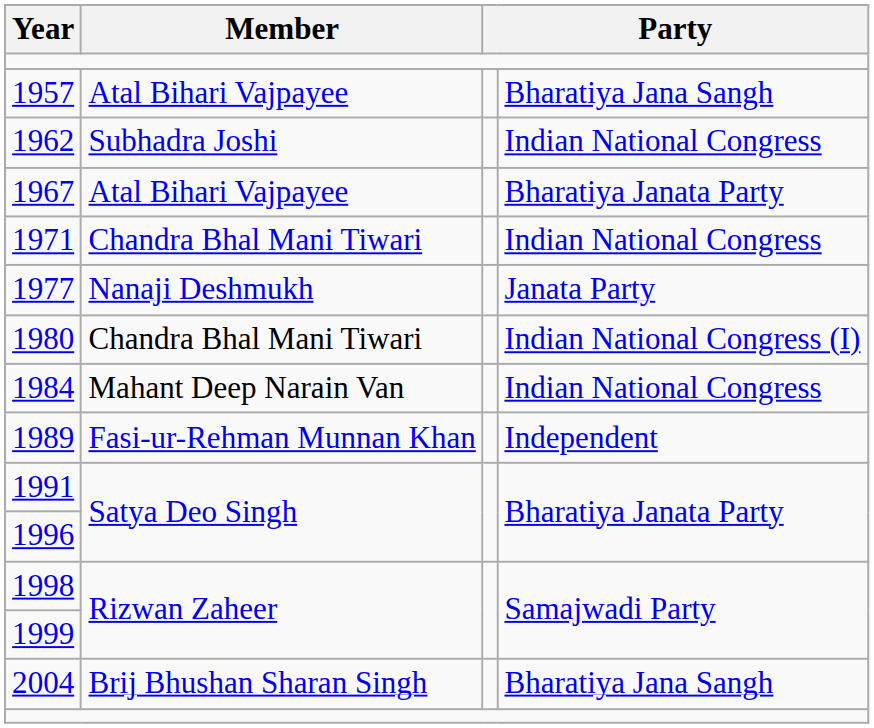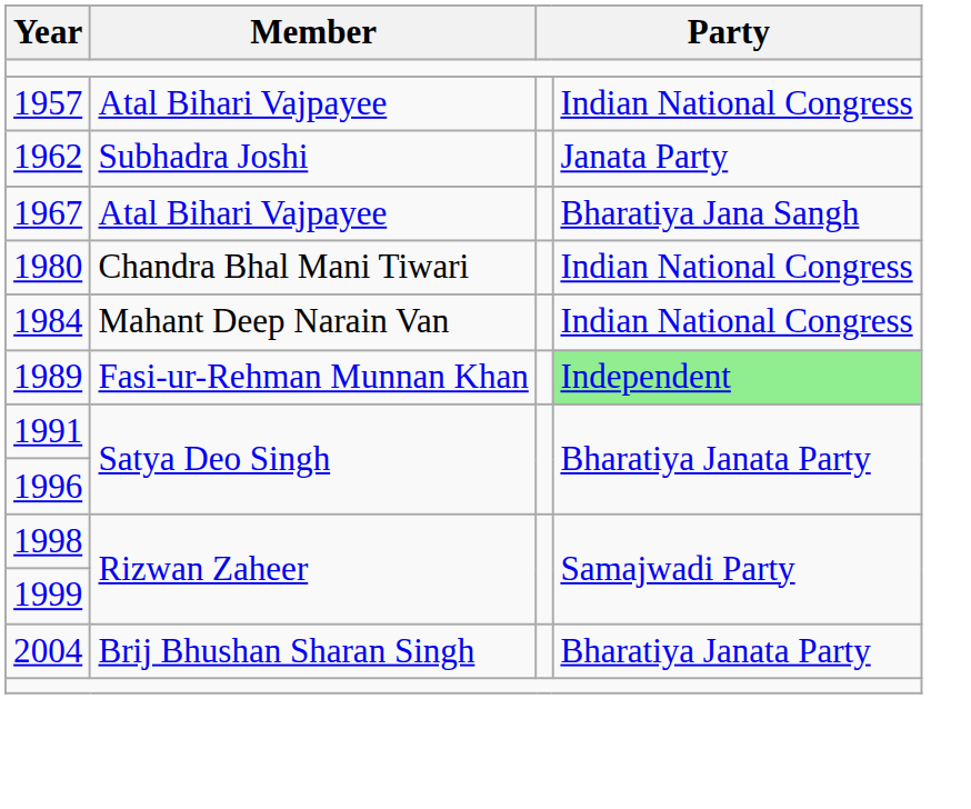1957 | column 4: Bharatiya Jana Sangh -> Indian National Congress
1962 | column 4: Indian National Congress -> Janata Party
1967 | column 4: Bharatiya Janata Party -> Bharatiya Jana Sangh
- row: 1971 | Chandra Bhal Mani Tiwari | Indian National Congress
- row: 1977 | Nanaji Deshmukh | Janata Party
1980 | column 4: Indian National Congress (I) -> Indian National Congress
1989 | column 4: no background -> lightgreen background
2004 | column 4: Bharatiya Jana Sangh -> Bharatiya Janata Party
